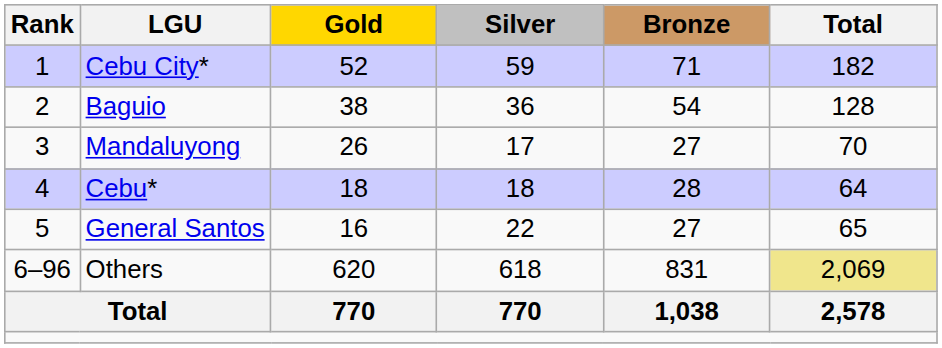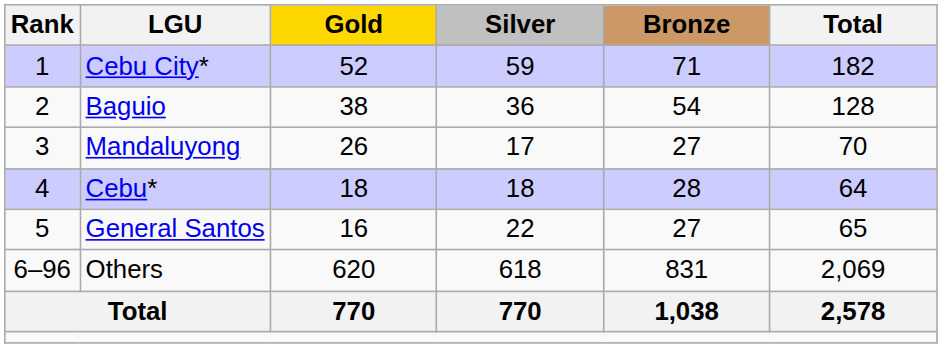Others | Total: khaki background -> no background
